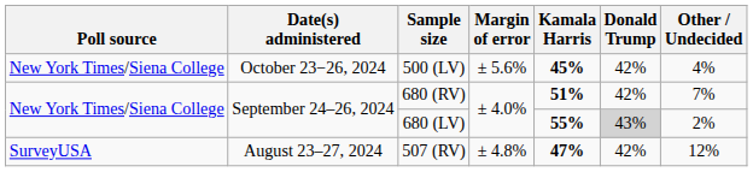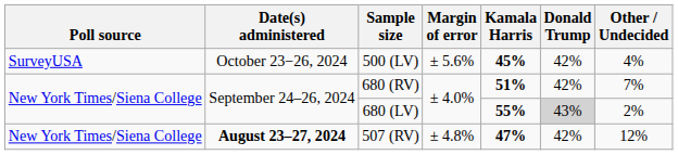500 (LV) | Poll source: New York Times/Siena College -> SurveyUSA
507 (RV) | Poll source: SurveyUSA -> New York Times/Siena College
507 (RV) | Date(s) administered: normal -> bold
